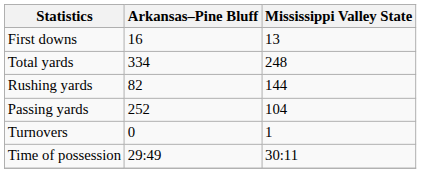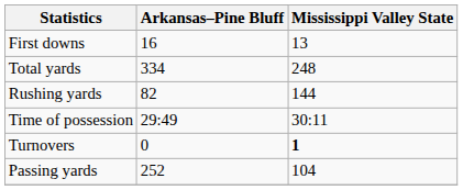rows swapped: Passing yards <-> Time of possession
Turnovers | Mississippi Valley State: normal -> bold
